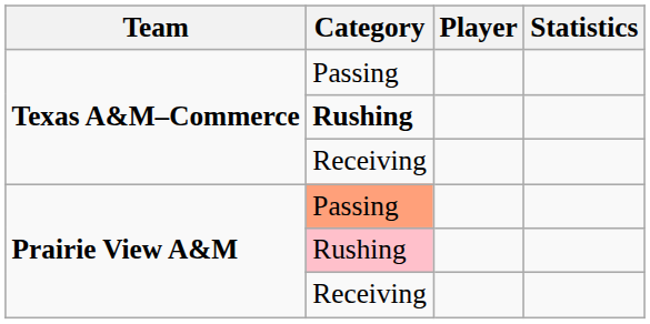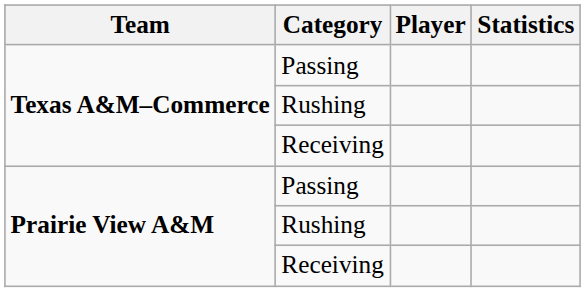Texas A&M–Commerce / Rushing | Category: bold -> normal
Prairie View A&M / Passing | Category: lightsalmon background -> no background
Prairie View A&M / Rushing | Category: pink background -> no background
